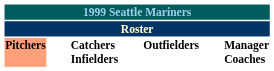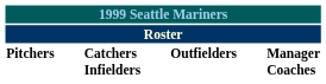Pitchers | column 1: lightsalmon background -> no background
